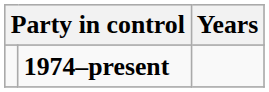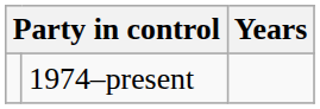1974–present | column 2: bold -> normal
